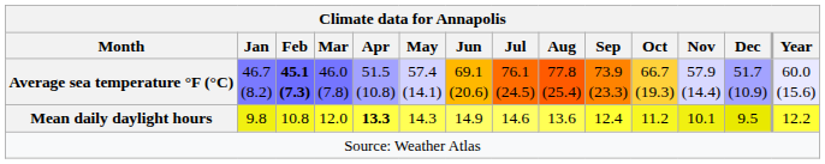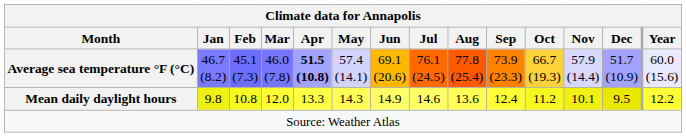row 3 | Feb: bold -> normal
row 3 | Apr: normal -> bold
row 4 | Apr: bold -> normal
